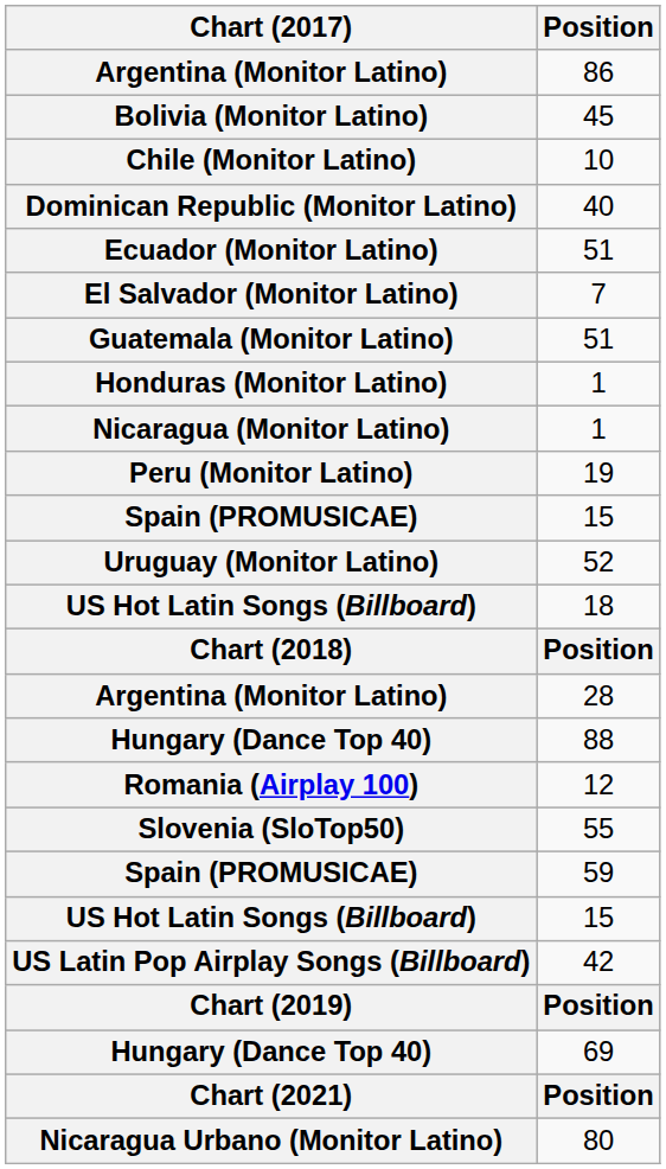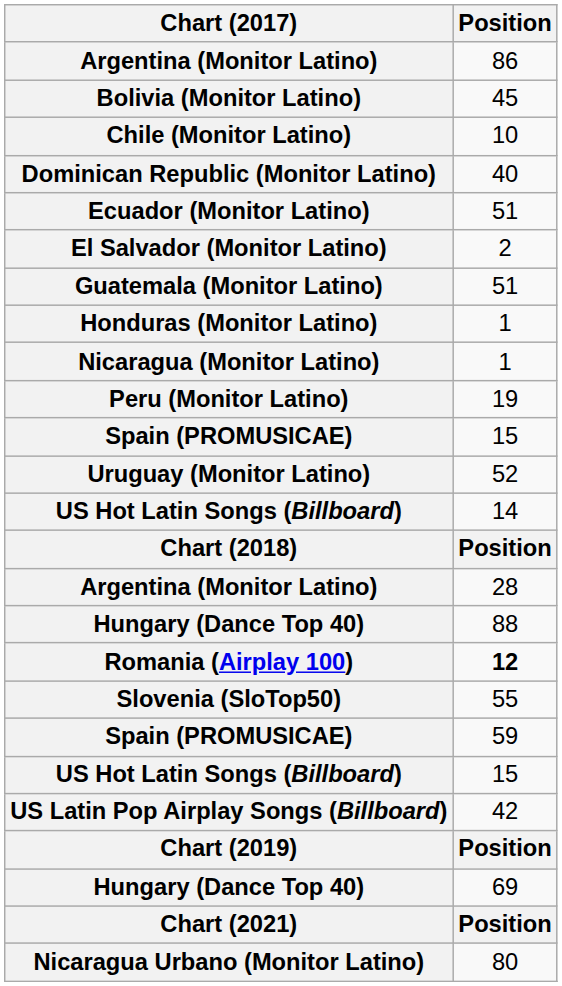row 7 | Position: 7 -> 2
row 14 | Position: 18 -> 14
row 18 | Position: normal -> bold
